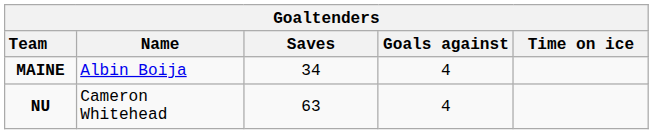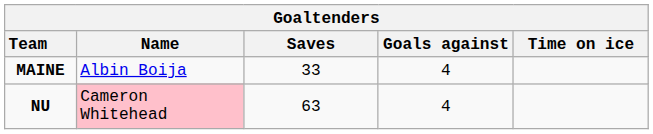MAINE | Saves: 34 -> 33
NU | Name: no background -> pink background
